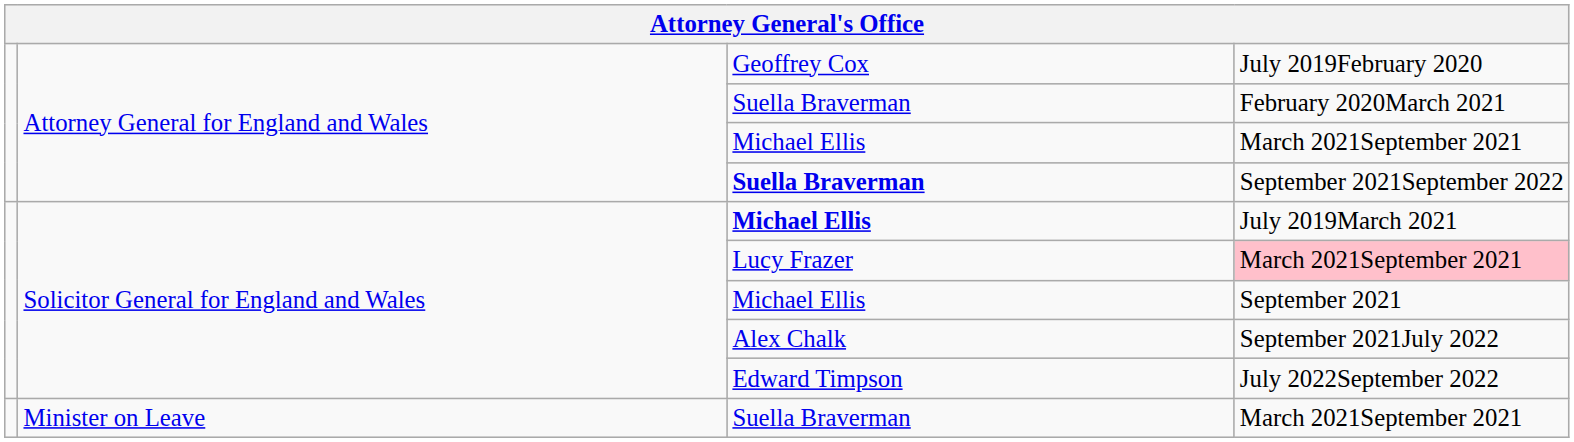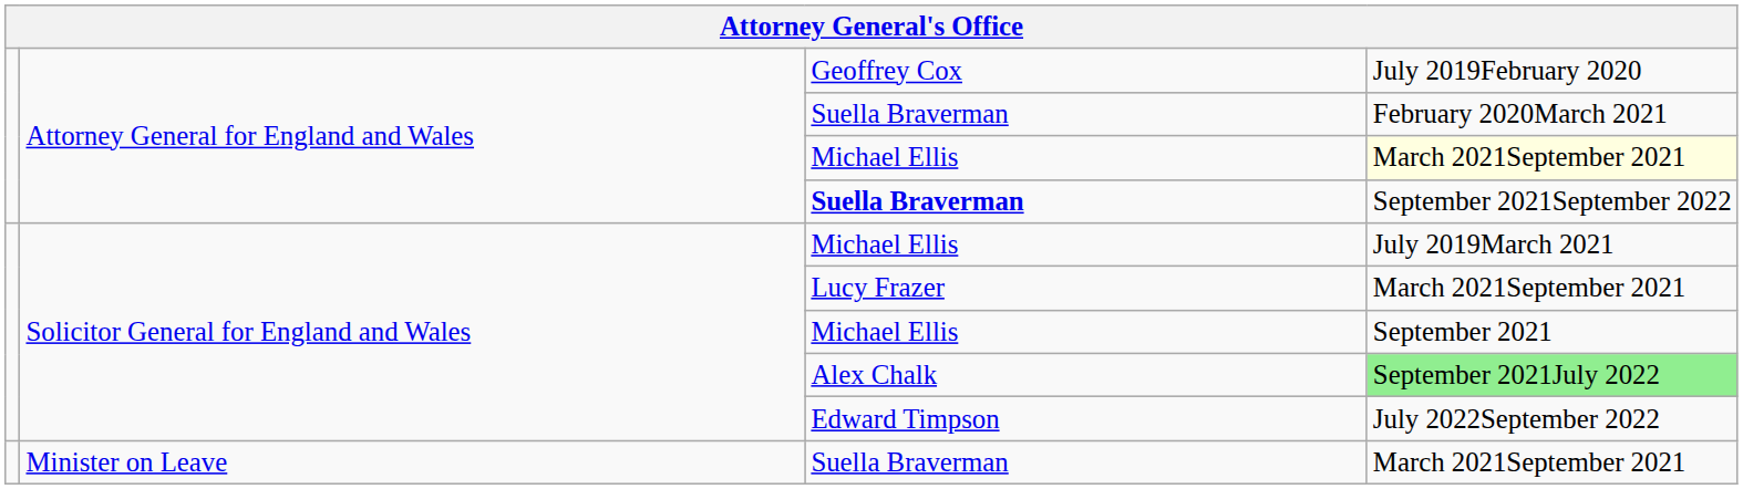Michael Ellis / March 2021September 2021 | column 4: no background -> lightyellow background
July 2019March 2021 | column 3: bold -> normal
Lucy Frazer / March 2021September 2021 | column 4: pink background -> no background
September 2021July 2022 | column 4: no background -> lightgreen background
